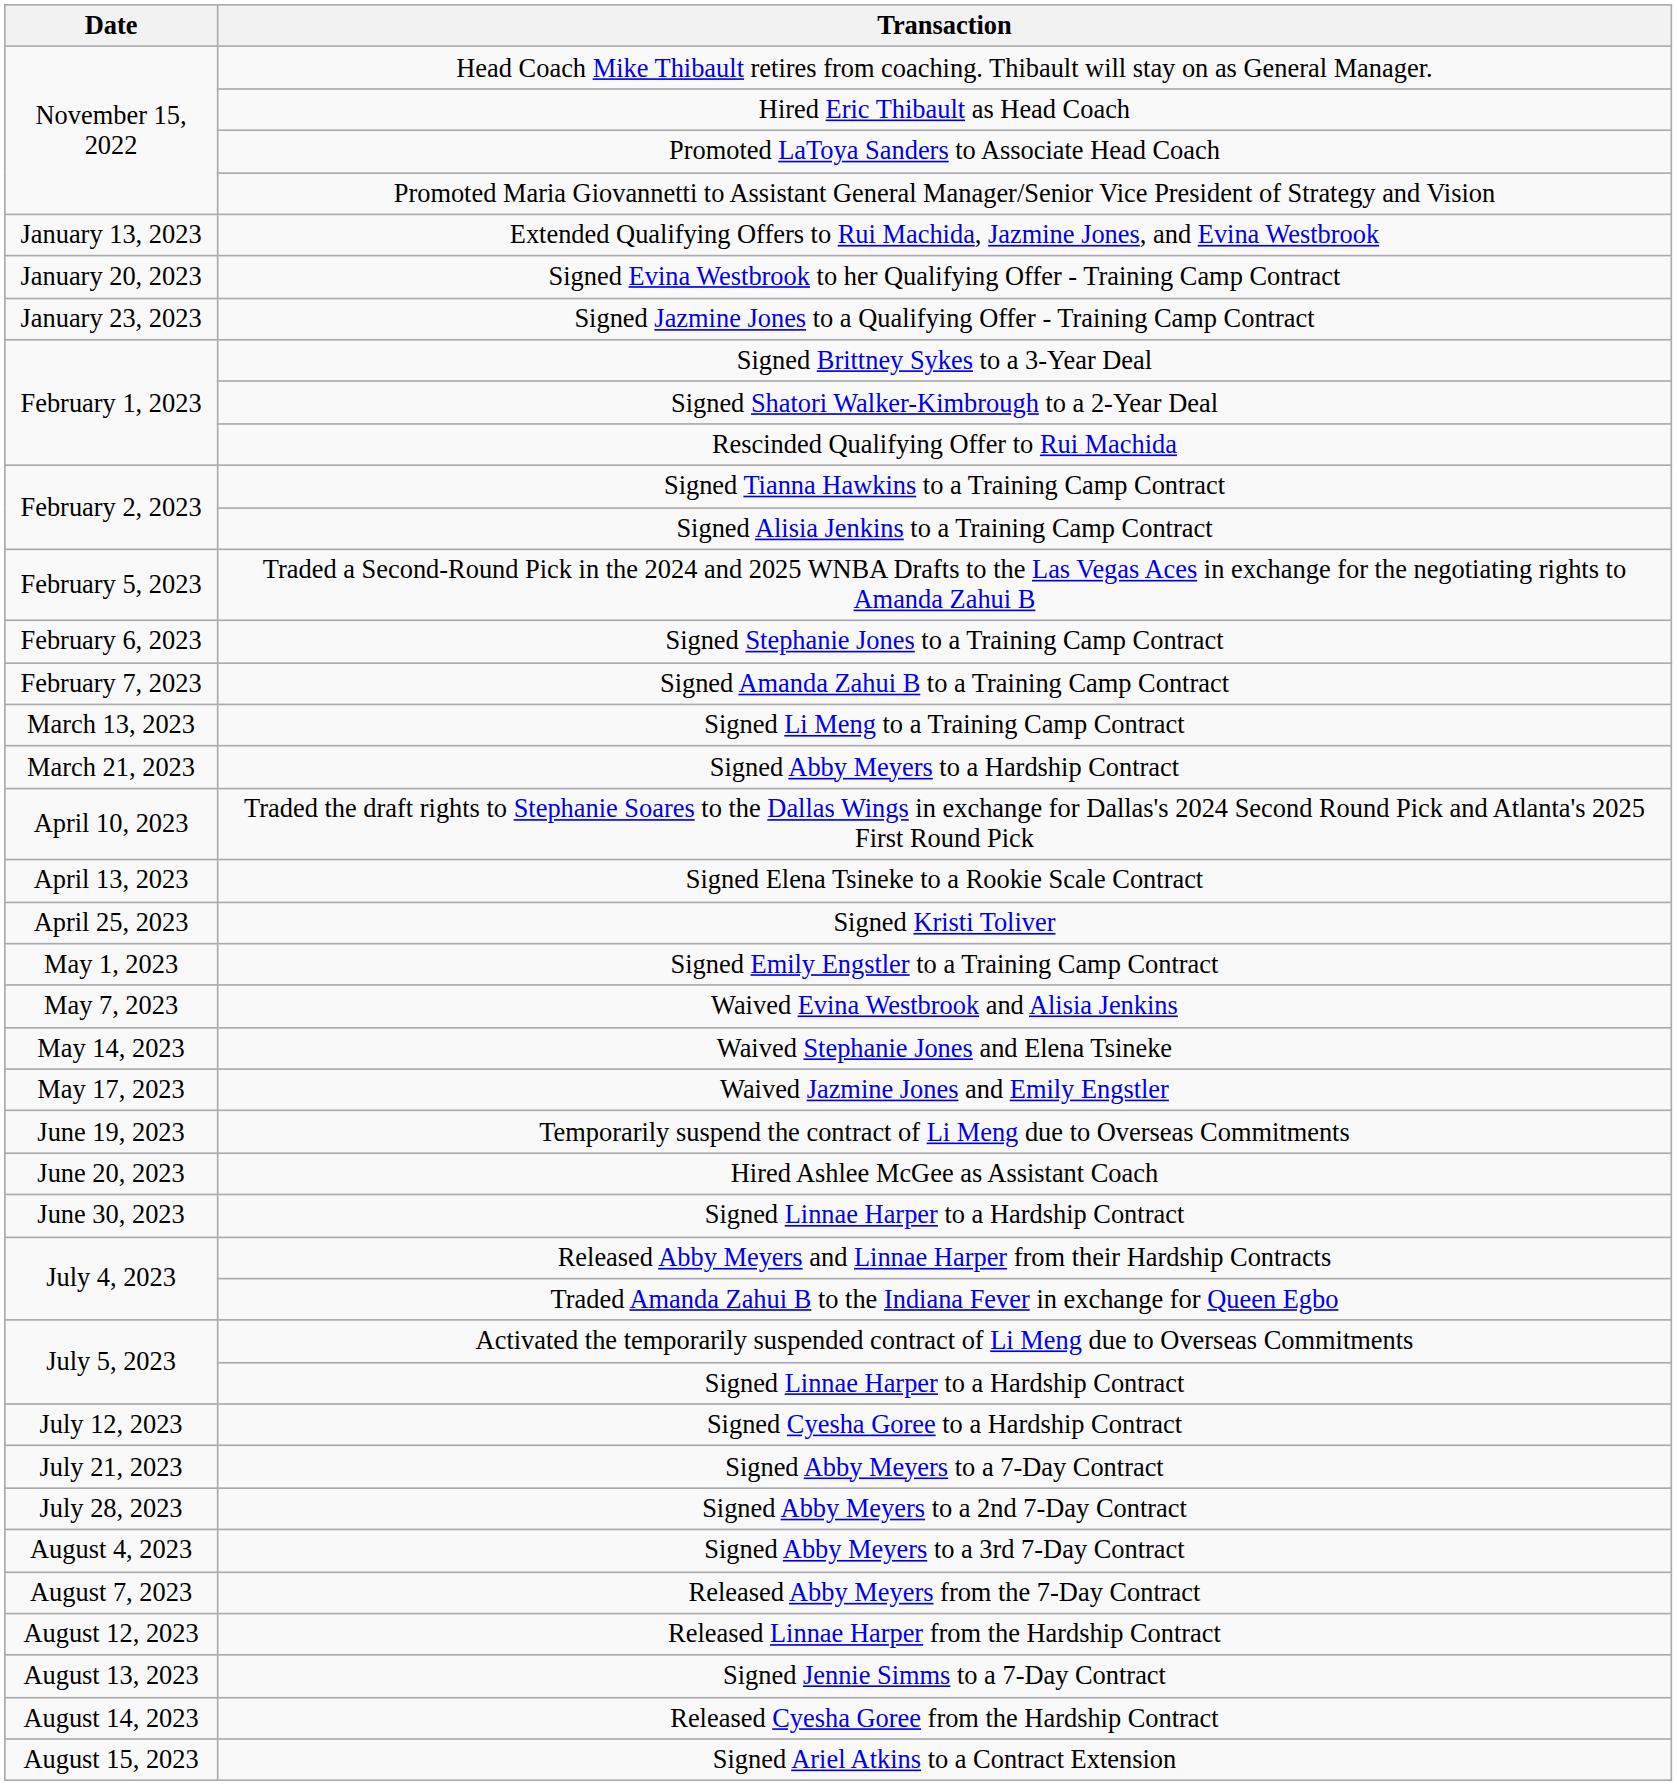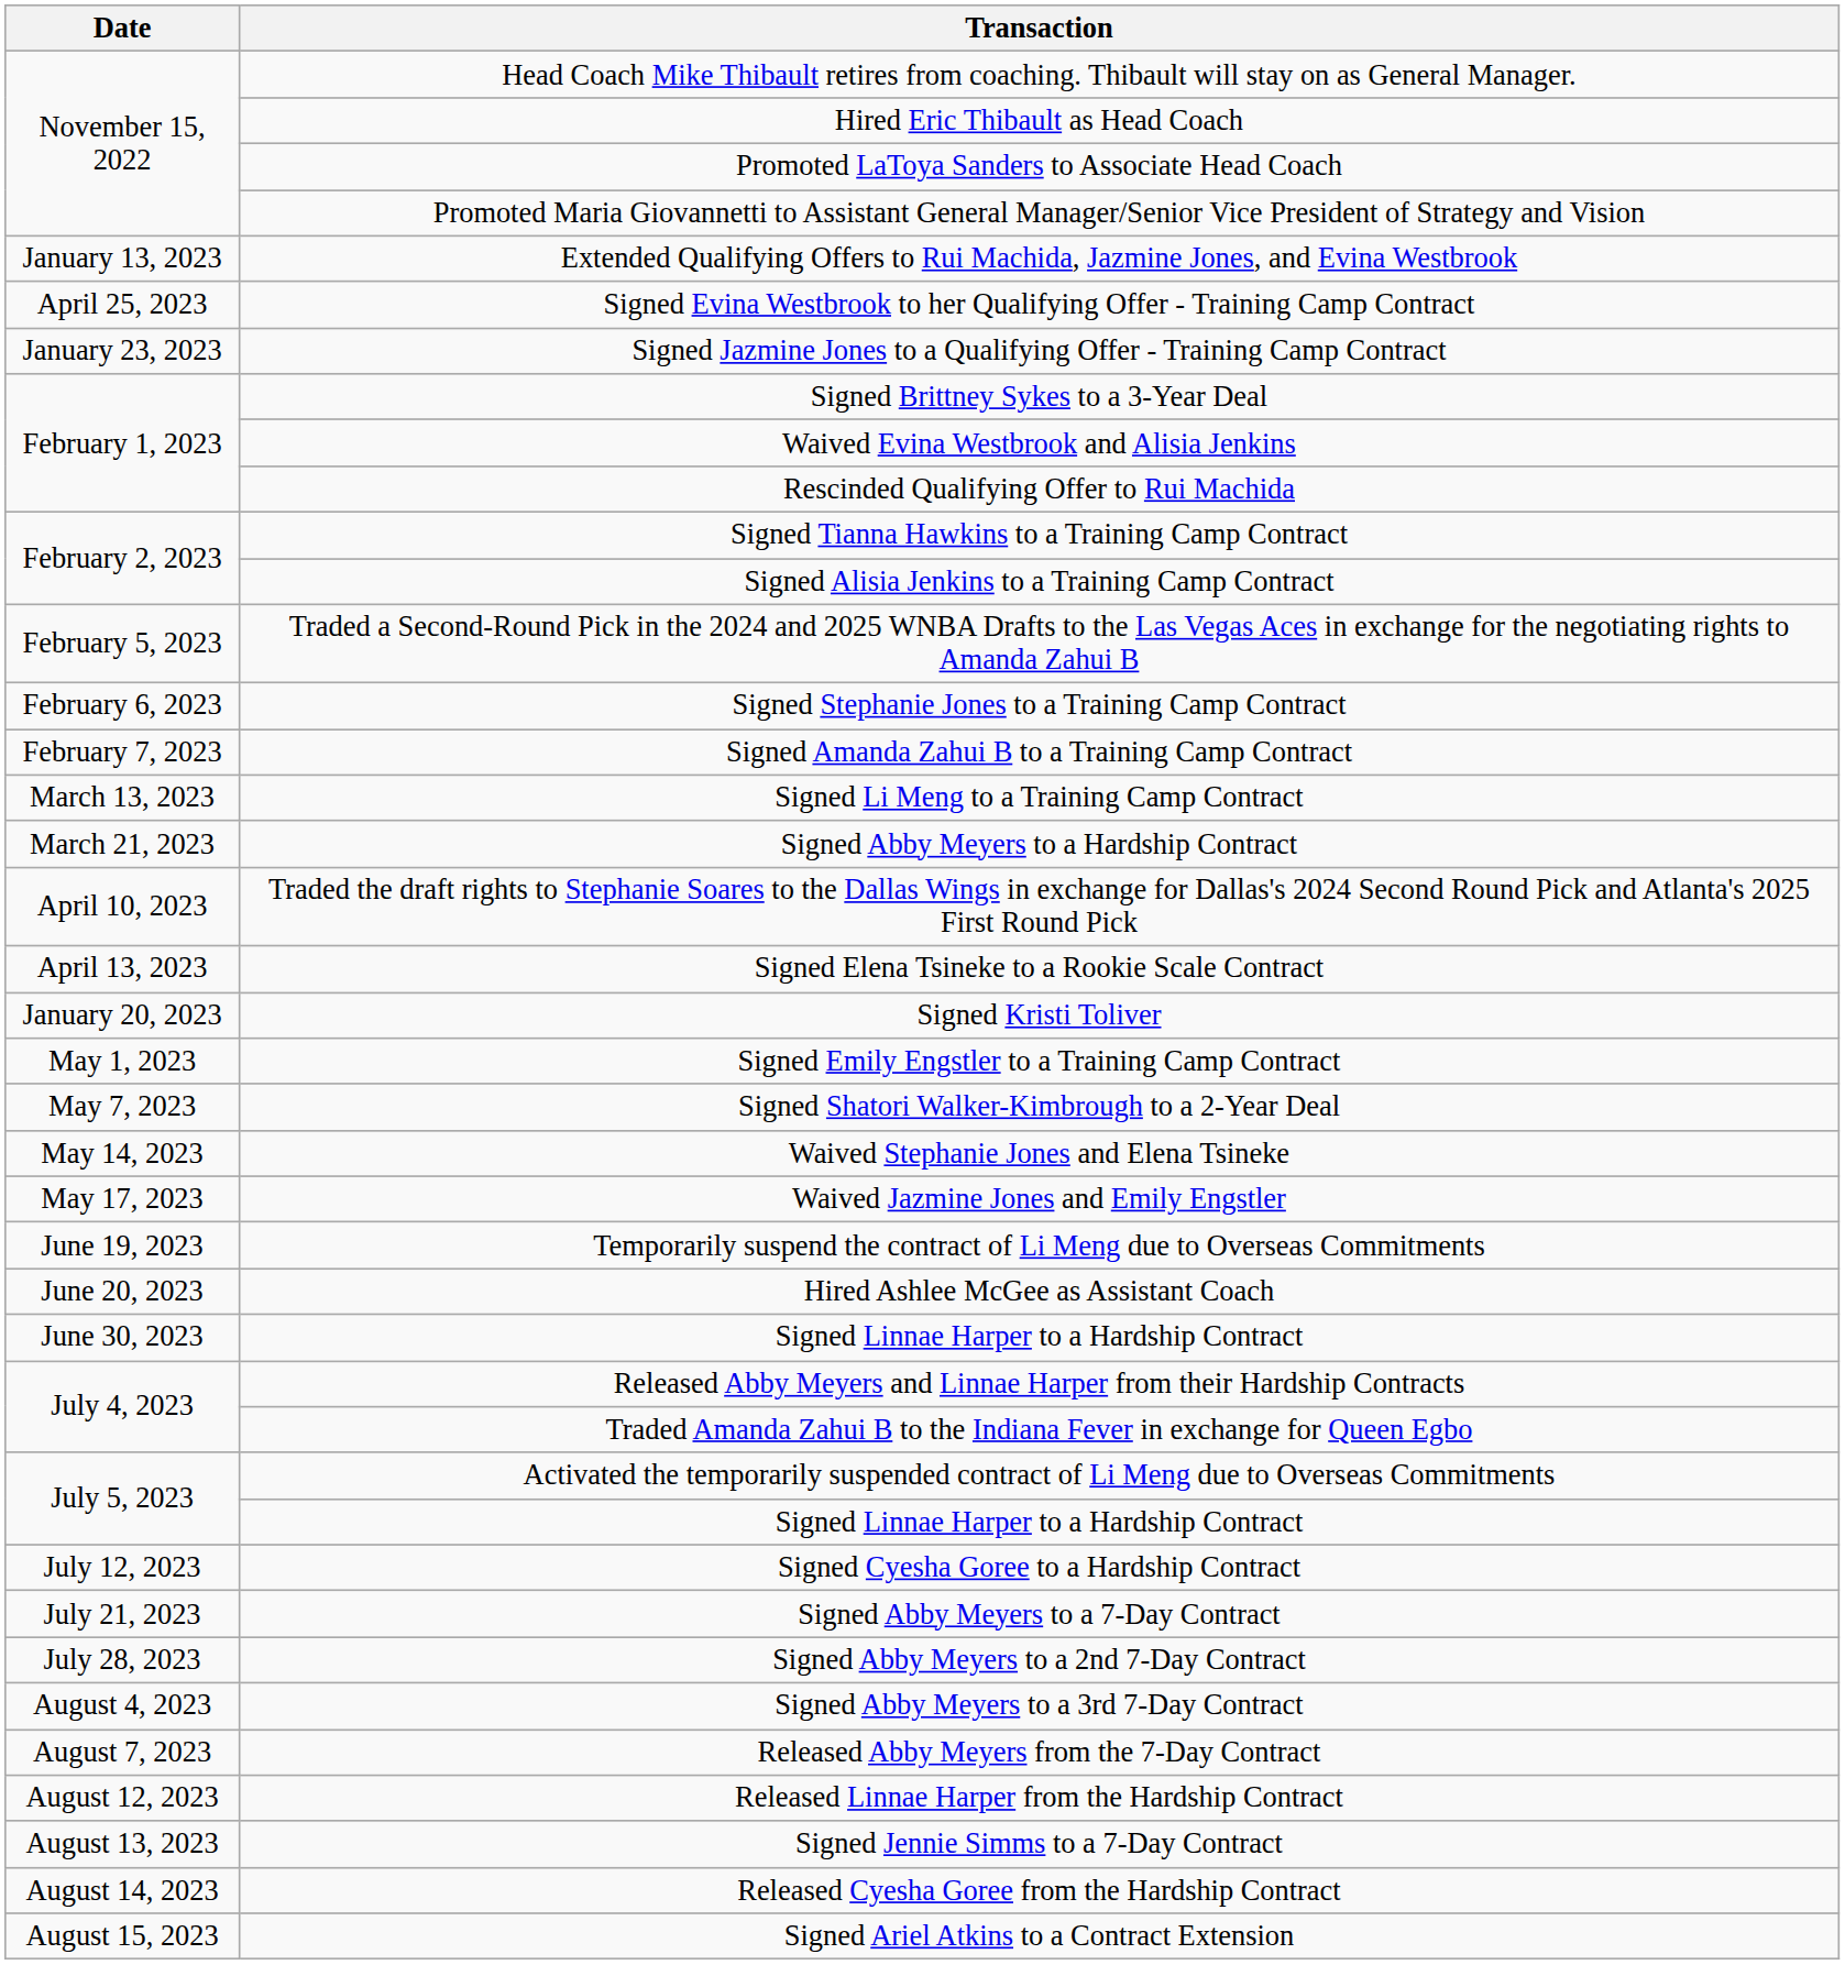row 7 | Date: January 20, 2023 -> April 25, 2023
row 10 | Transaction: Signed Shatori Walker-Kimbrough to a 2-Year Deal -> Waived Evina Westbrook and Alisia Jenkins
row 21 | Date: April 25, 2023 -> January 20, 2023
row 23 | Transaction: Waived Evina Westbrook and Alisia Jenkins -> Signed Shatori Walker-Kimbrough to a 2-Year Deal
